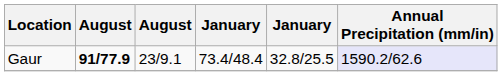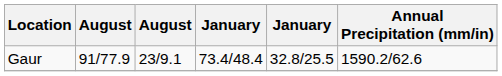Gaur | column 2: bold -> normal
Gaur | Annual Precipitation (mm/in): lavender background -> no background
